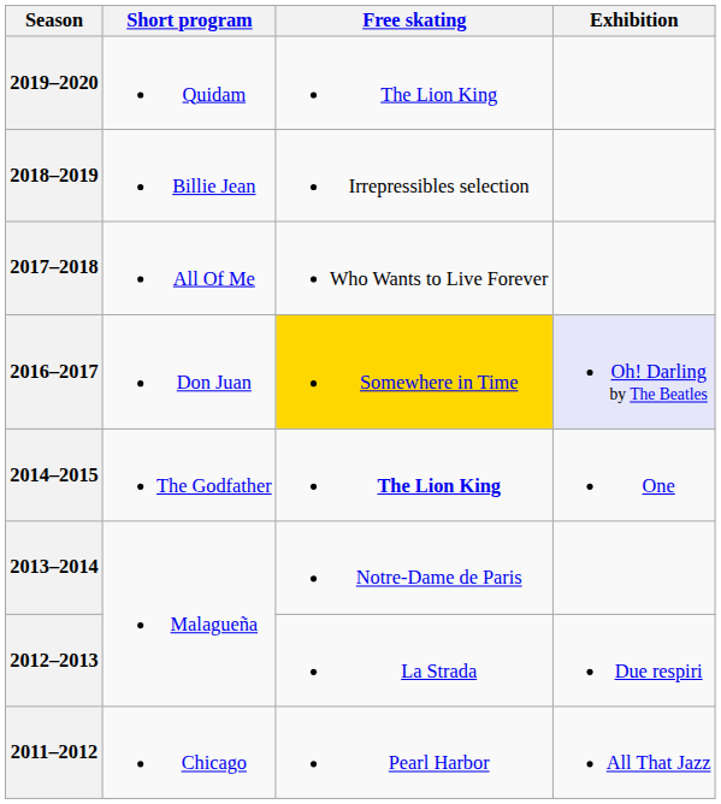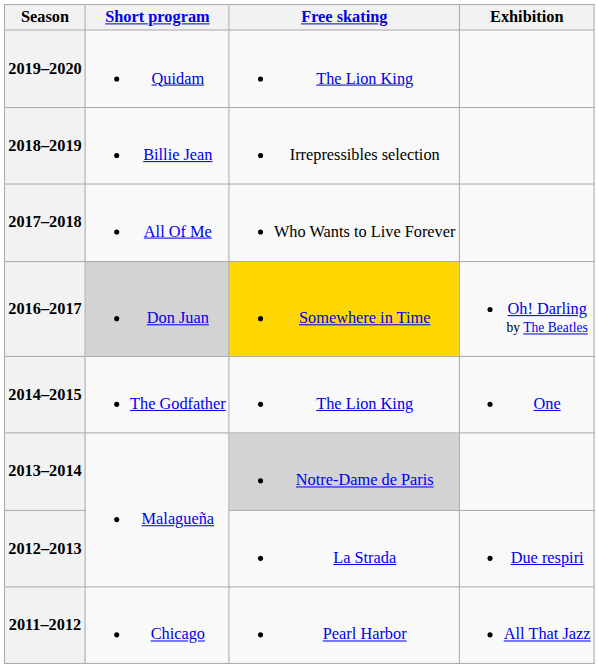2016–2017 | Short program: no background -> lightgrey background
2016–2017 | Exhibition: lavender background -> no background
2014–2015 | Free skating: bold -> normal
2013–2014 | Free skating: no background -> lightgrey background
